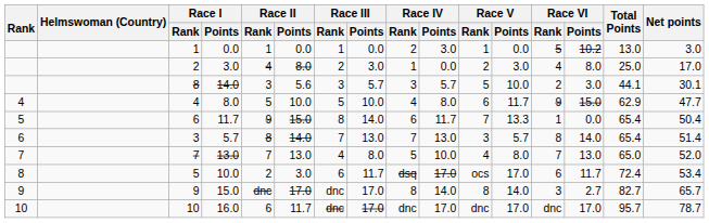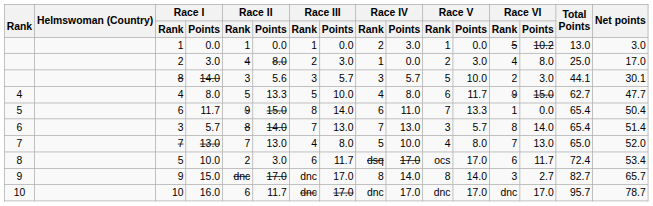row 6 | Race II / Points: 10.0 -> 13.3
row 6 | Total Points: 62.9 -> 62.7
row 7 | Race IV / Points: 11.7 -> 11.0
